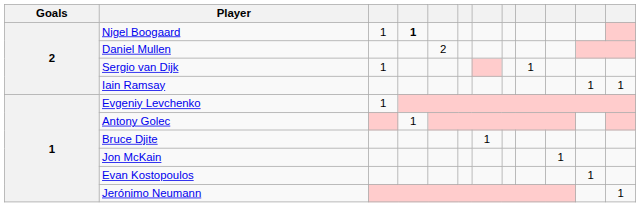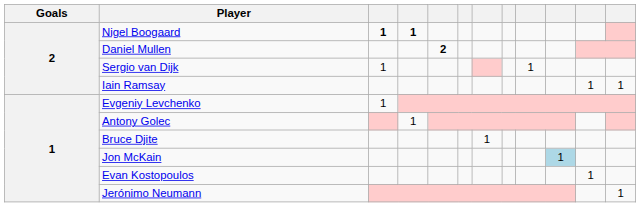Nigel Boogaard | column 3: normal -> bold
Daniel Mullen | column 5: normal -> bold
Jon McKain | column 10: no background -> lightblue background
